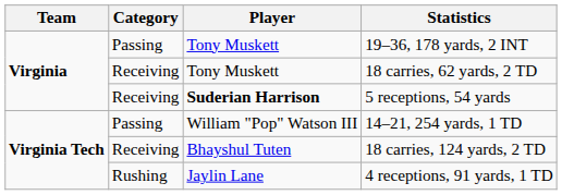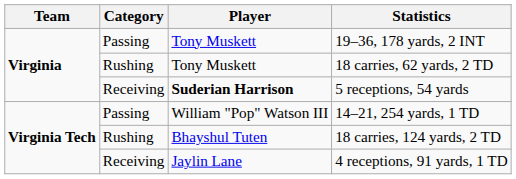18 carries, 62 yards, 2 TD | Category: Receiving -> Rushing
18 carries, 124 yards, 2 TD | Category: Receiving -> Rushing
4 receptions, 91 yards, 1 TD | Category: Rushing -> Receiving
